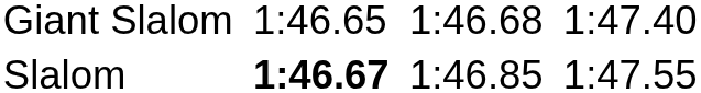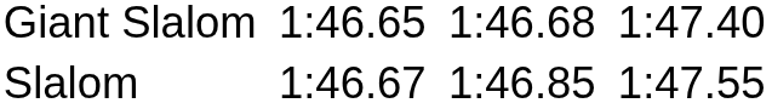Slalom | column 2: bold -> normal
